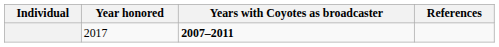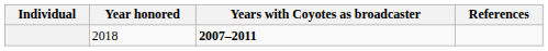row 2 | Year honored: 2017 -> 2018
